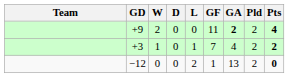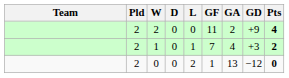columns swapped: Pld <-> GD
row 2 | GA: bold -> normal
